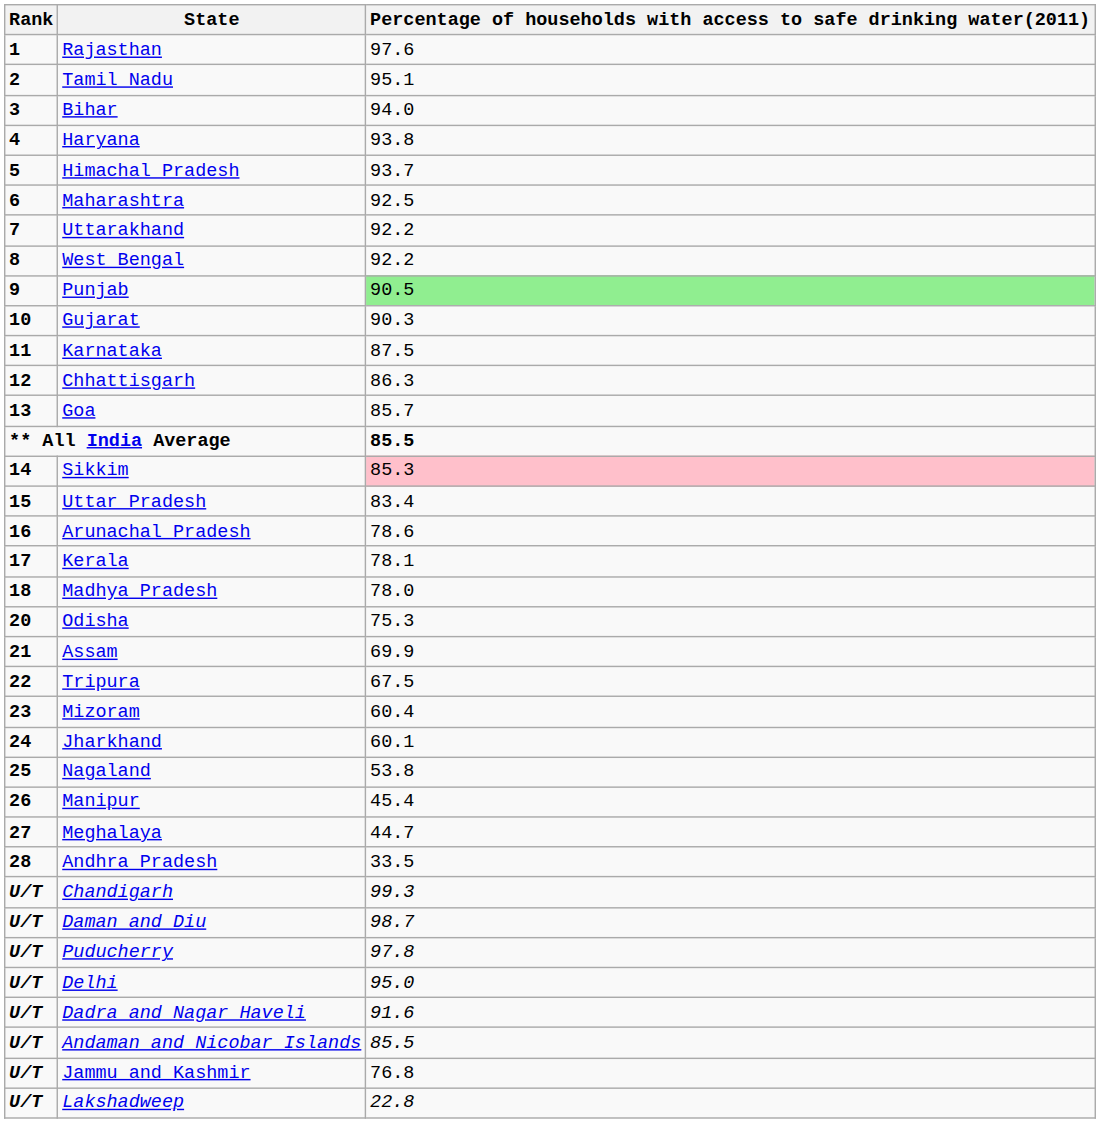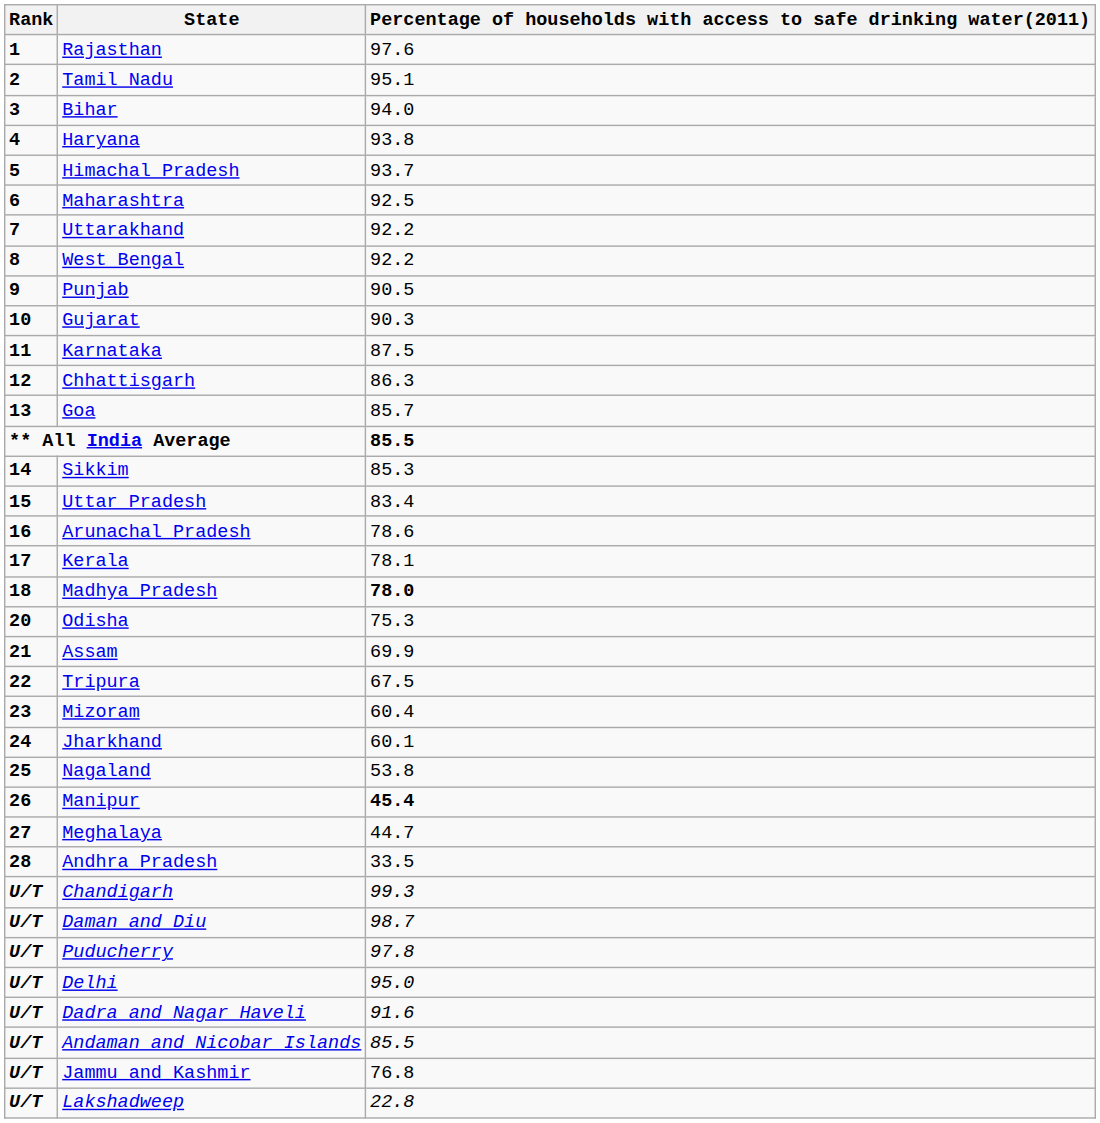Punjab | column 3: lightgreen background -> no background
Sikkim | column 3: pink background -> no background
Madhya Pradesh | column 3: normal -> bold
Manipur | column 3: normal -> bold
